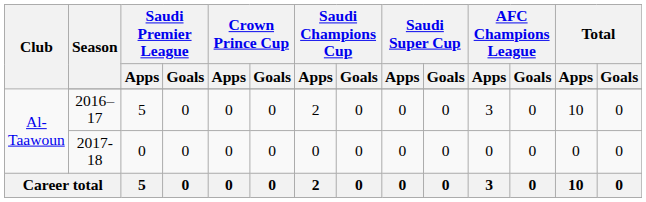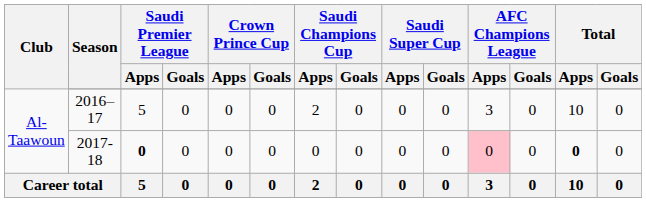2017-18 | Saudi Premier League / Apps: normal -> bold
2017-18 | AFC Champions League / Apps: no background -> pink background
2017-18 | Total / Apps: normal -> bold
